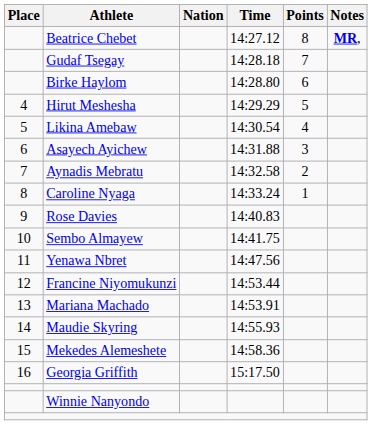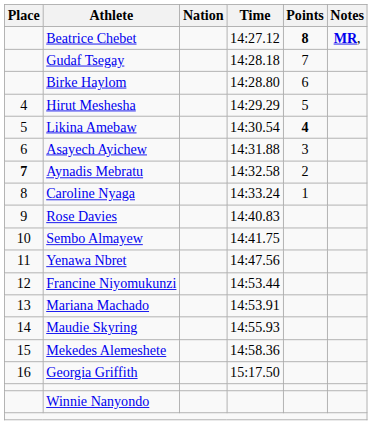Beatrice Chebet | Points: normal -> bold
Likina Amebaw | Points: normal -> bold
Aynadis Mebratu | Place: normal -> bold
